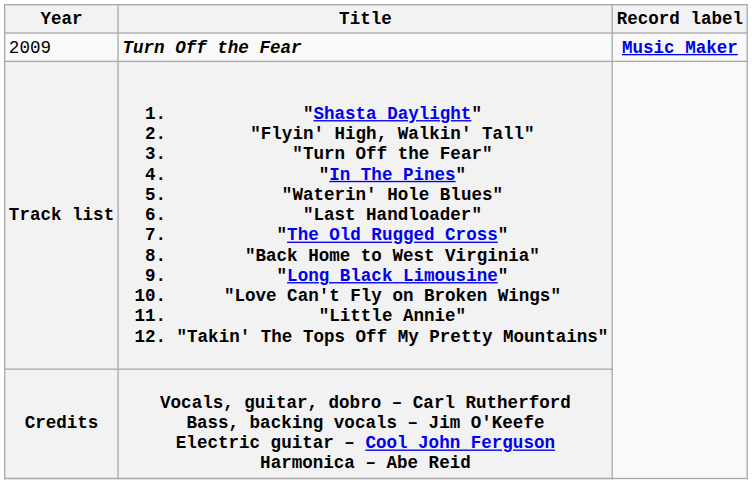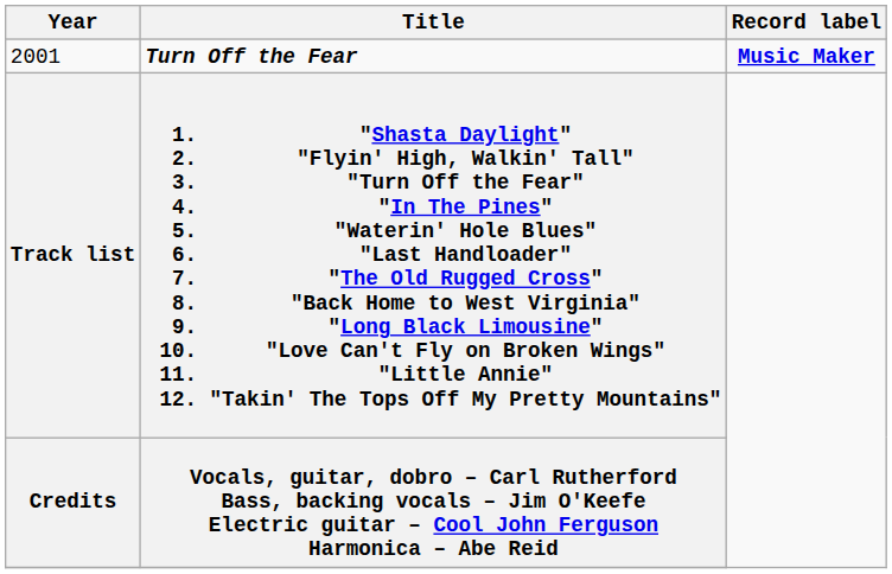Turn Off the Fear | Year: 2009 -> 2001
